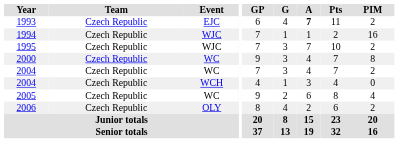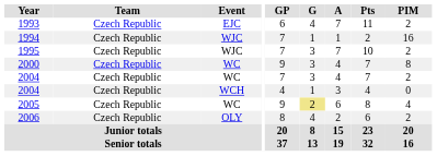1993 | A: bold -> normal
2005 | G: no background -> khaki background
